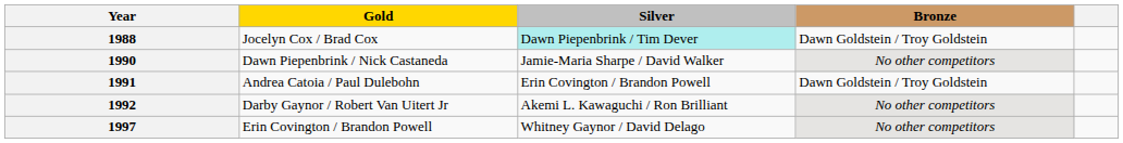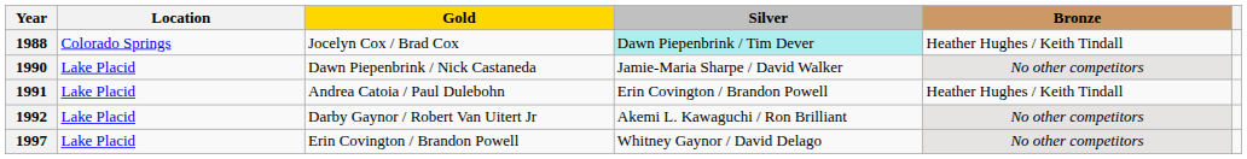+ column: Location | Colorado Springs | Lake Placid | Lake Placid | Lake Placid | Lake Placid
1988 | Bronze: Dawn Goldstein / Troy Goldstein -> Heather Hughes / Keith Tindall
1991 | Bronze: Dawn Goldstein / Troy Goldstein -> Heather Hughes / Keith Tindall
